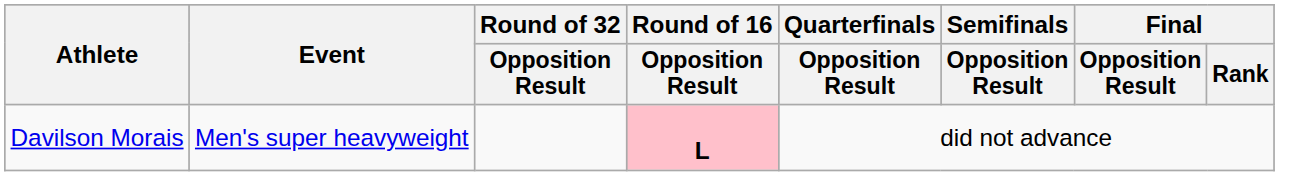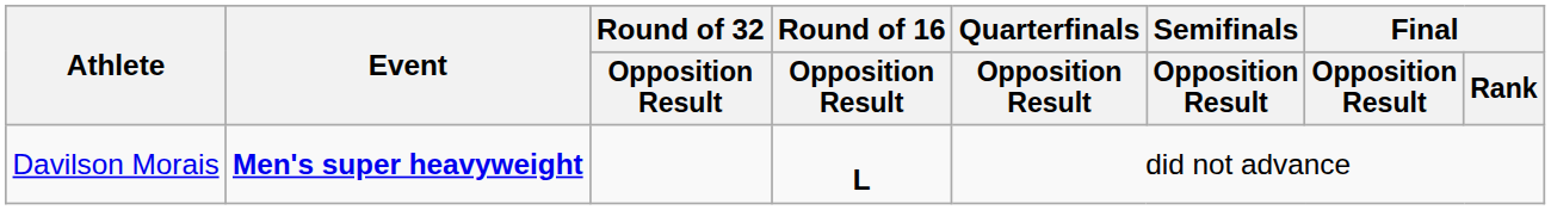Davilson Morais | Event: normal -> bold
Davilson Morais | Round of 16 / Opposition Result: pink background -> no background
